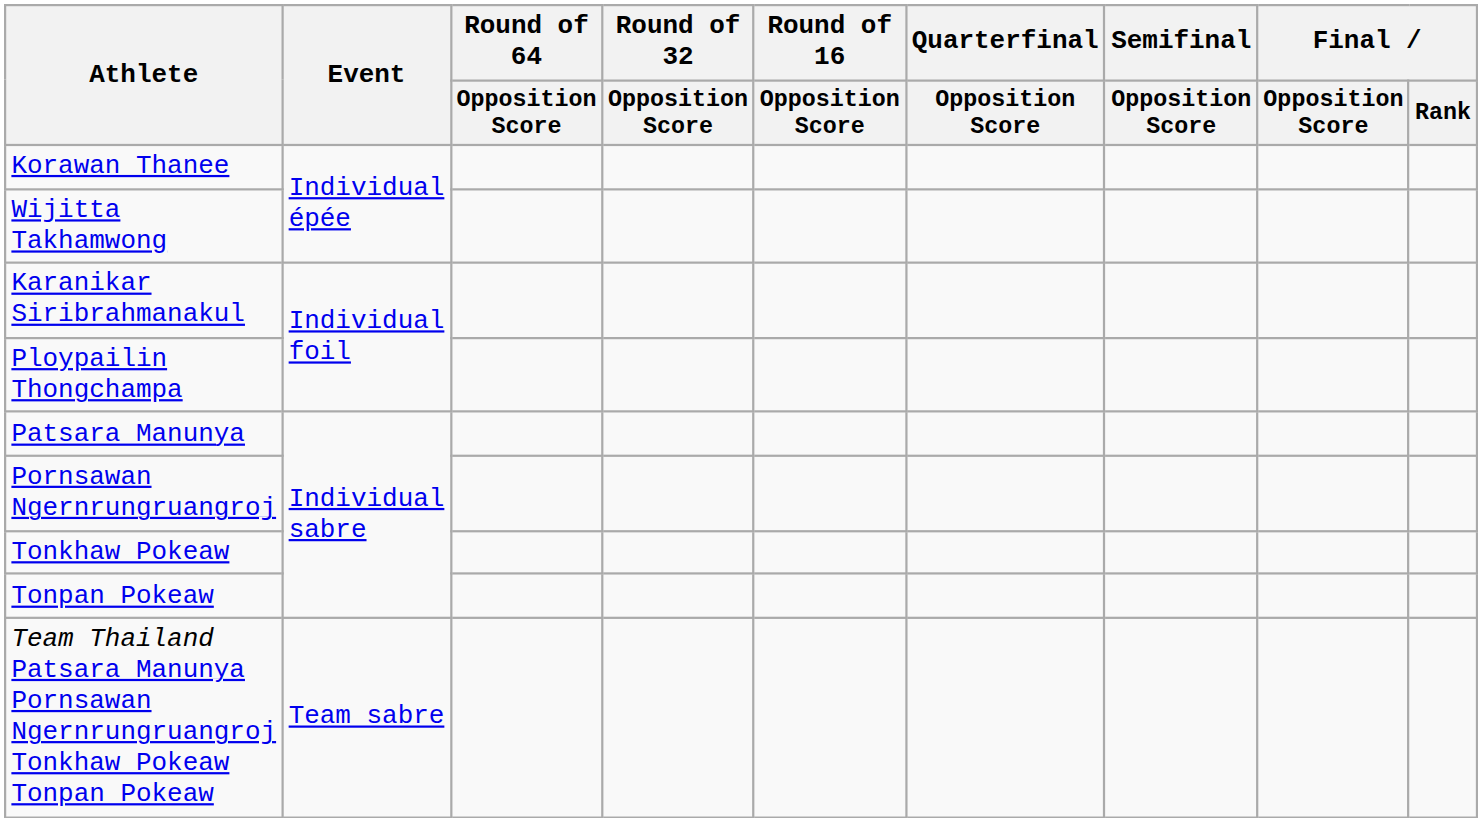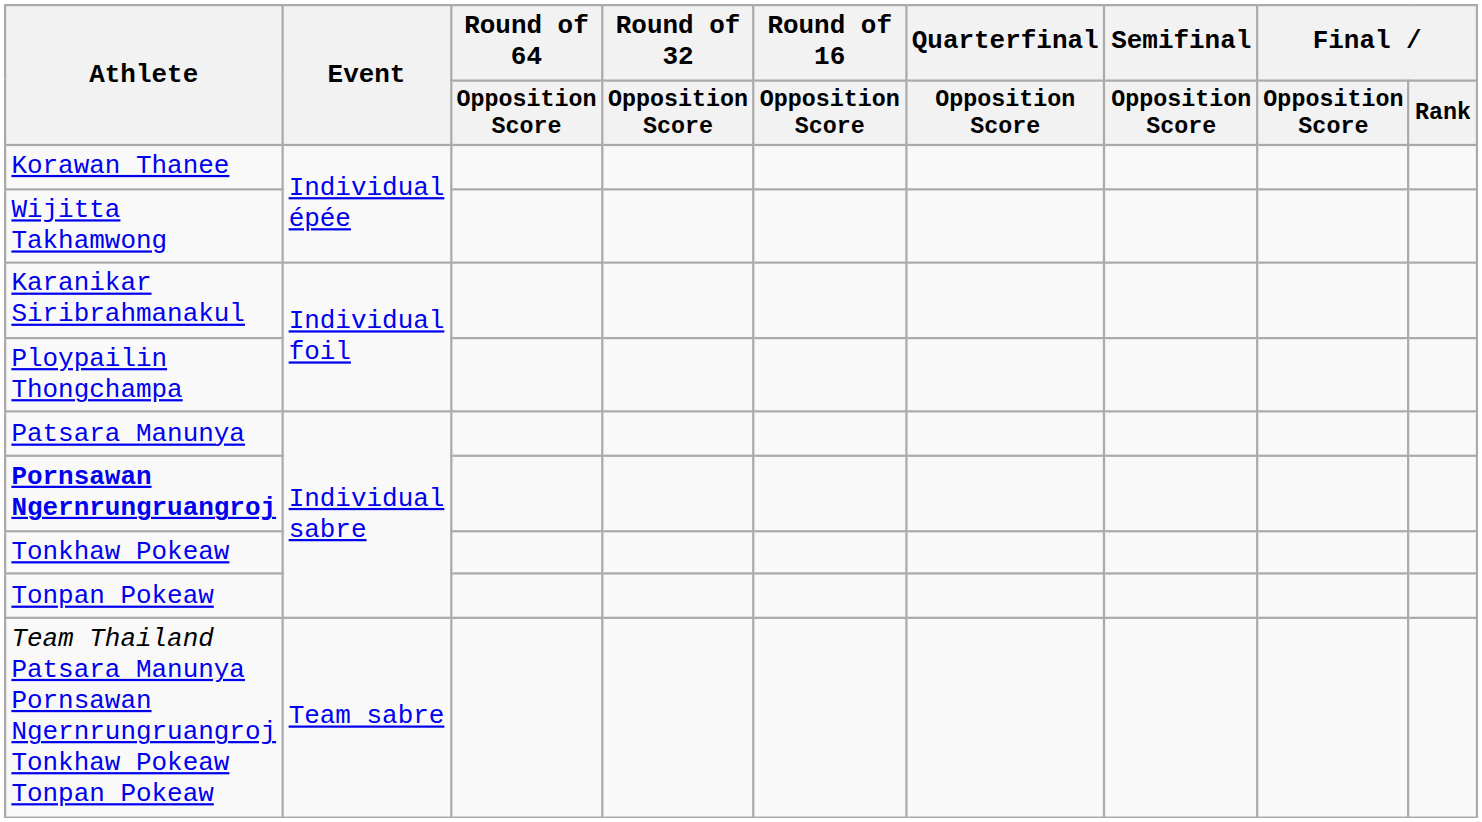Pornsawan Ngernrungruangroj | Athlete: normal -> bold
